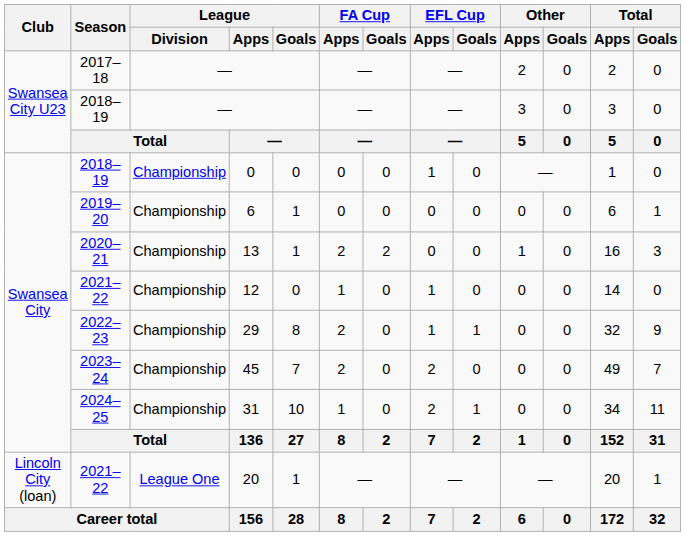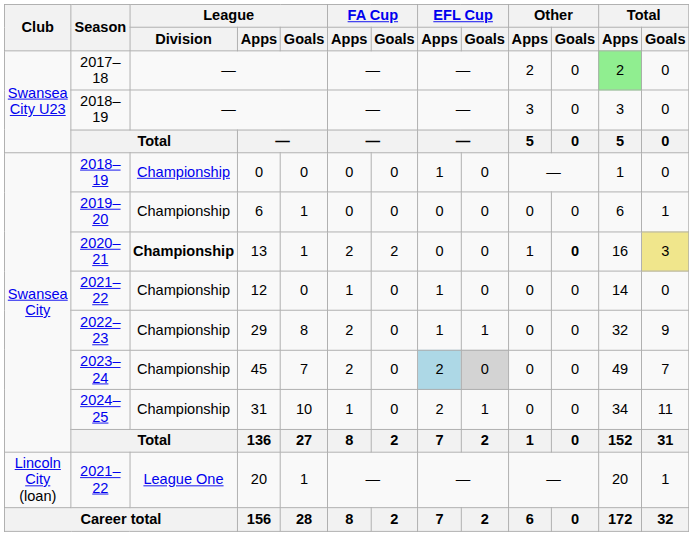2017–18 / — | Total / Apps: no background -> lightgreen background
13 | League / Division: normal -> bold
13 | Other / Goals: normal -> bold
13 | Total / Goals: no background -> khaki background
45 | EFL Cup / Apps: no background -> lightblue background
45 | EFL Cup / Goals: no background -> lightgrey background
